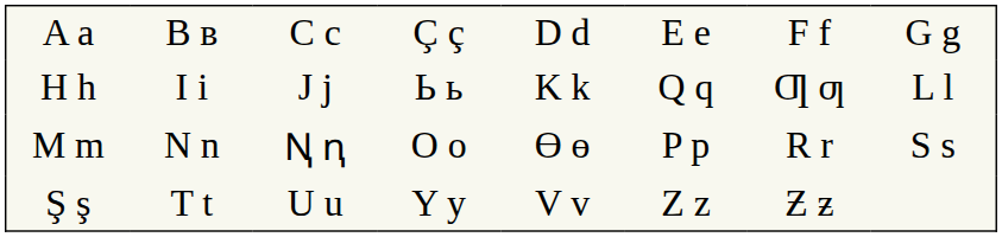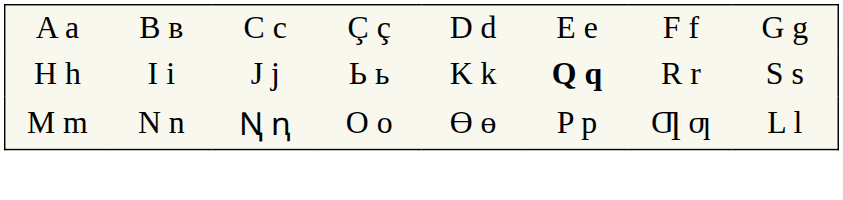H h | column 6: normal -> bold
H h | column 7: Ƣ ƣ -> R r
H h | column 8: L l -> S s
M m | column 7: R r -> Ƣ ƣ
M m | column 8: S s -> L l
- row: Ş ş | T t | U u | Y y | V v | Z z | Ƶ ƶ
